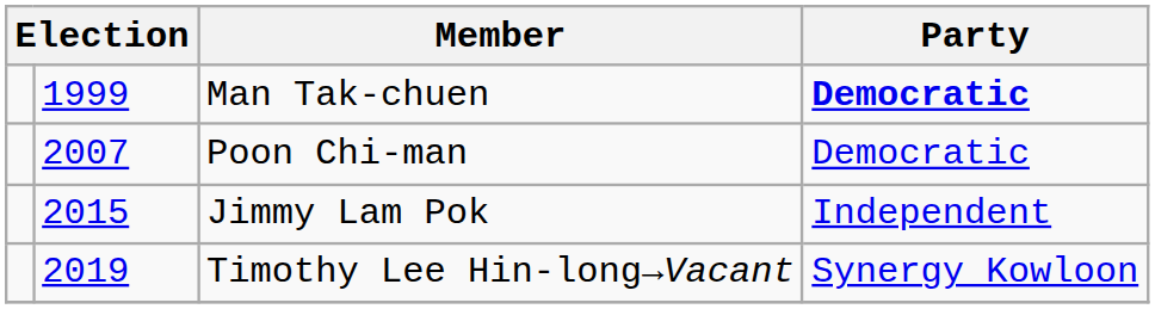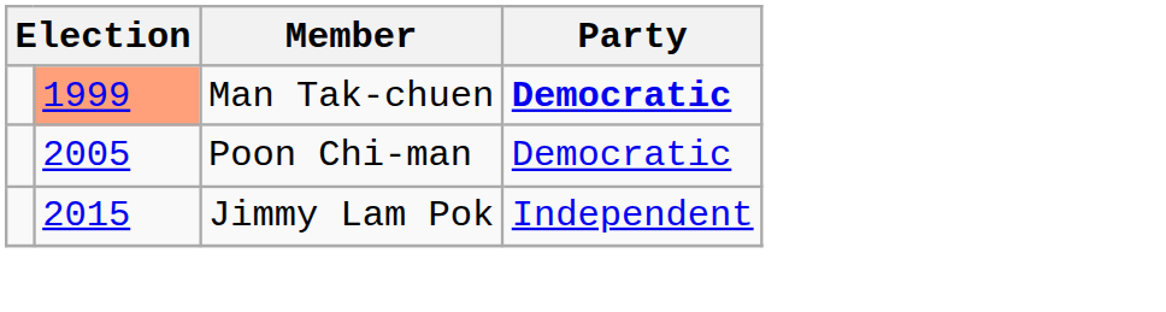Man Tak-chuen | column 2: no background -> lightsalmon background
Poon Chi-man | column 2: 2007 -> 2005
- row: 2019 | Timothy Lee Hin-long→Vacant | Synergy Kowloon
